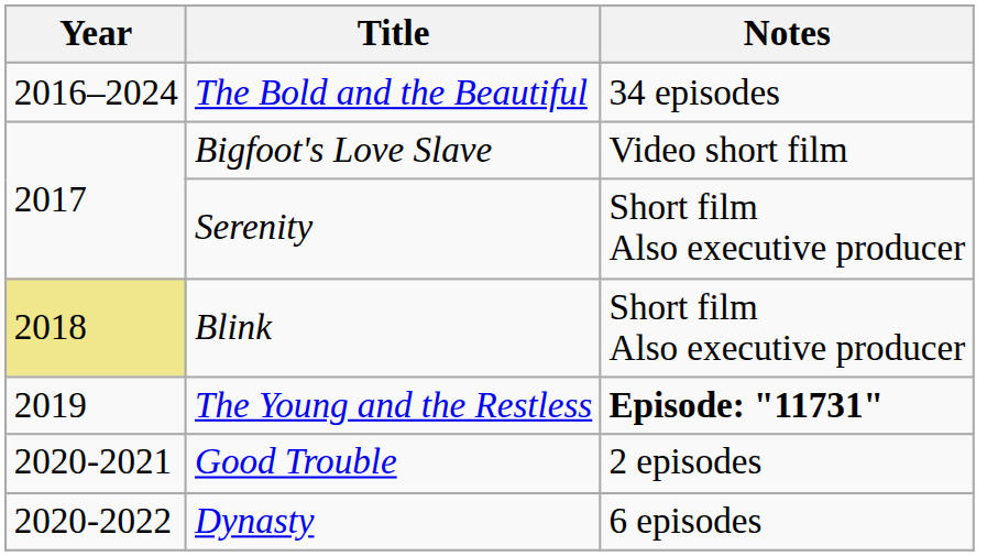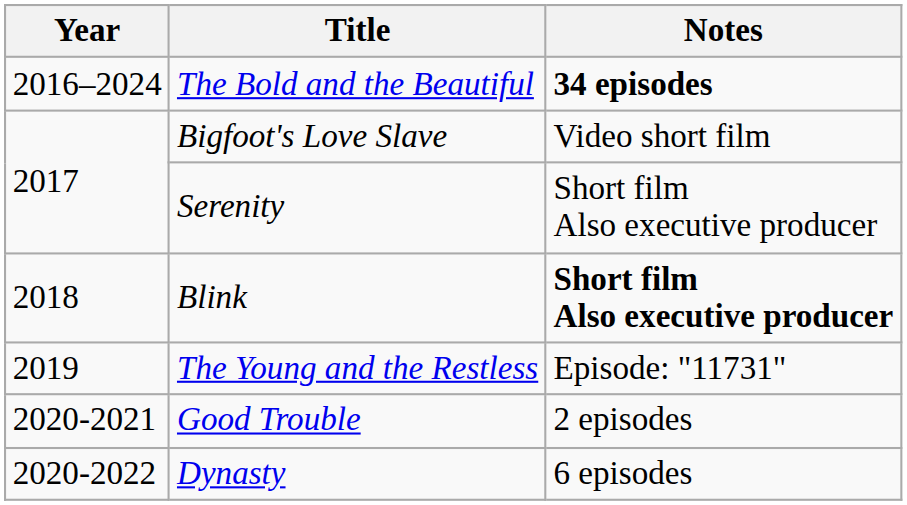The Bold and the Beautiful | Notes: normal -> bold
Blink | Year: khaki background -> no background
Blink | Notes: normal -> bold
The Young and the Restless | Notes: bold -> normal
